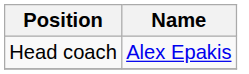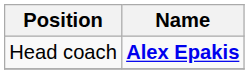Head coach | Name: normal -> bold
